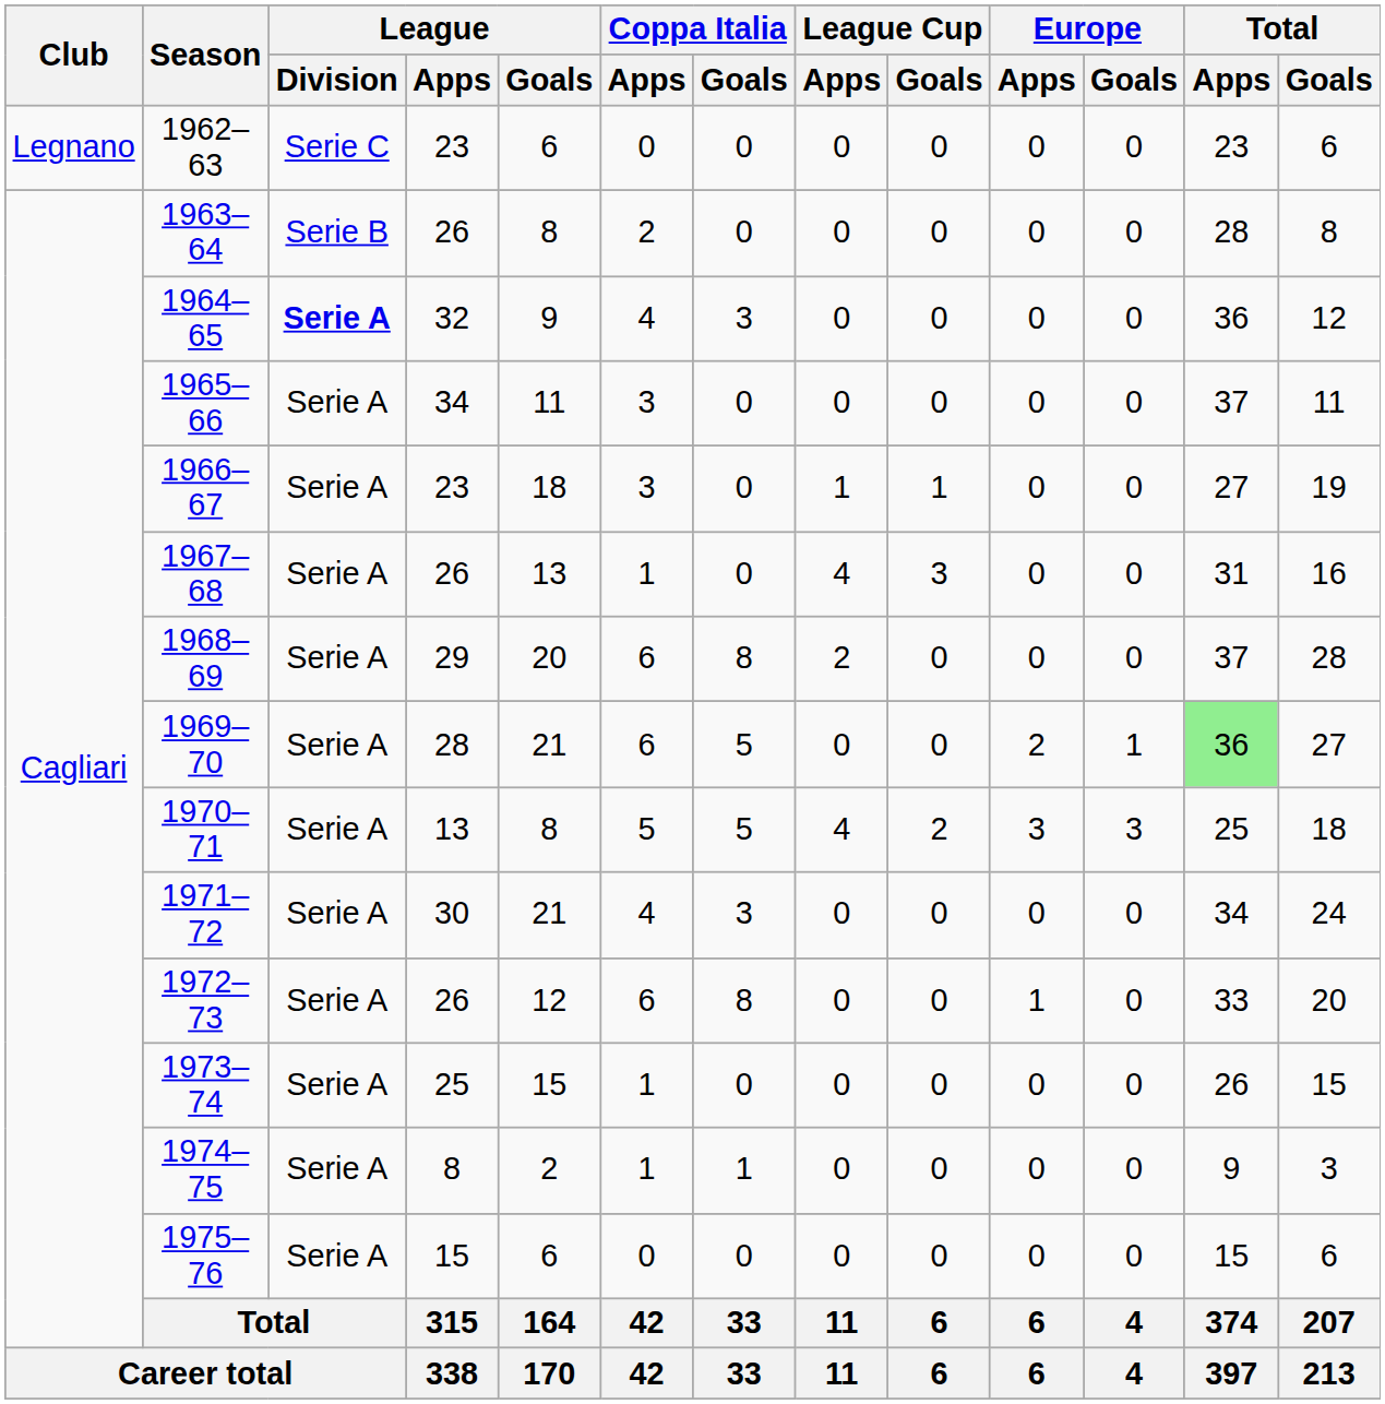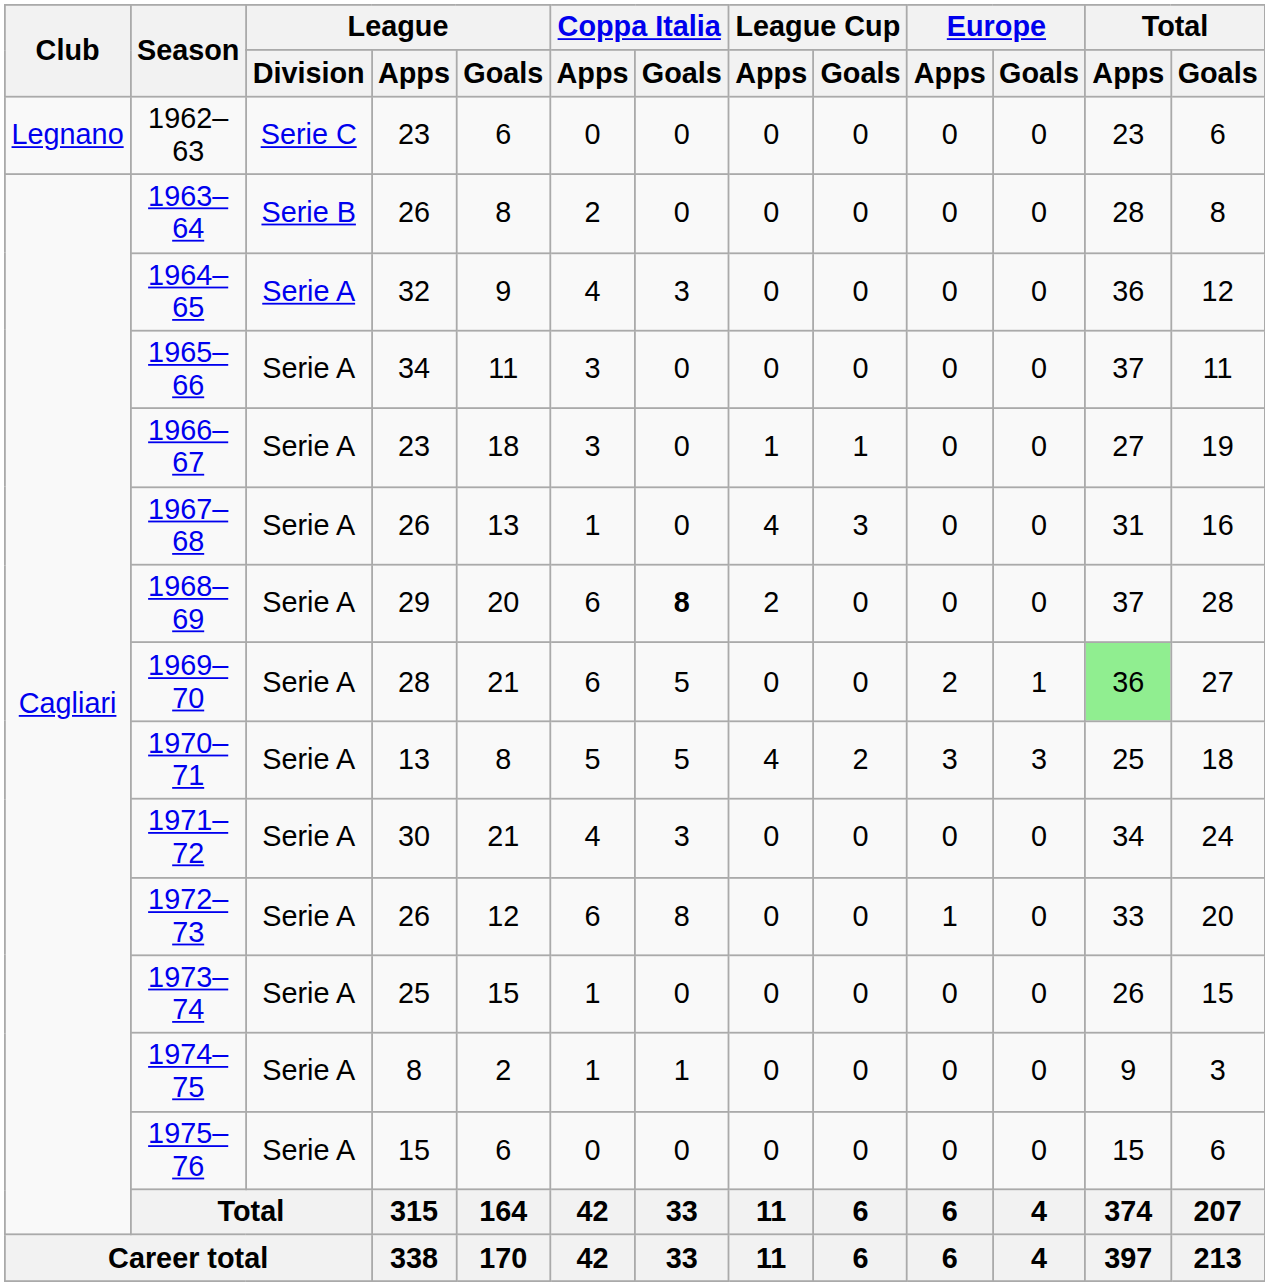1964–65 | League / Division: bold -> normal
1968–69 | Coppa Italia / Goals: normal -> bold
